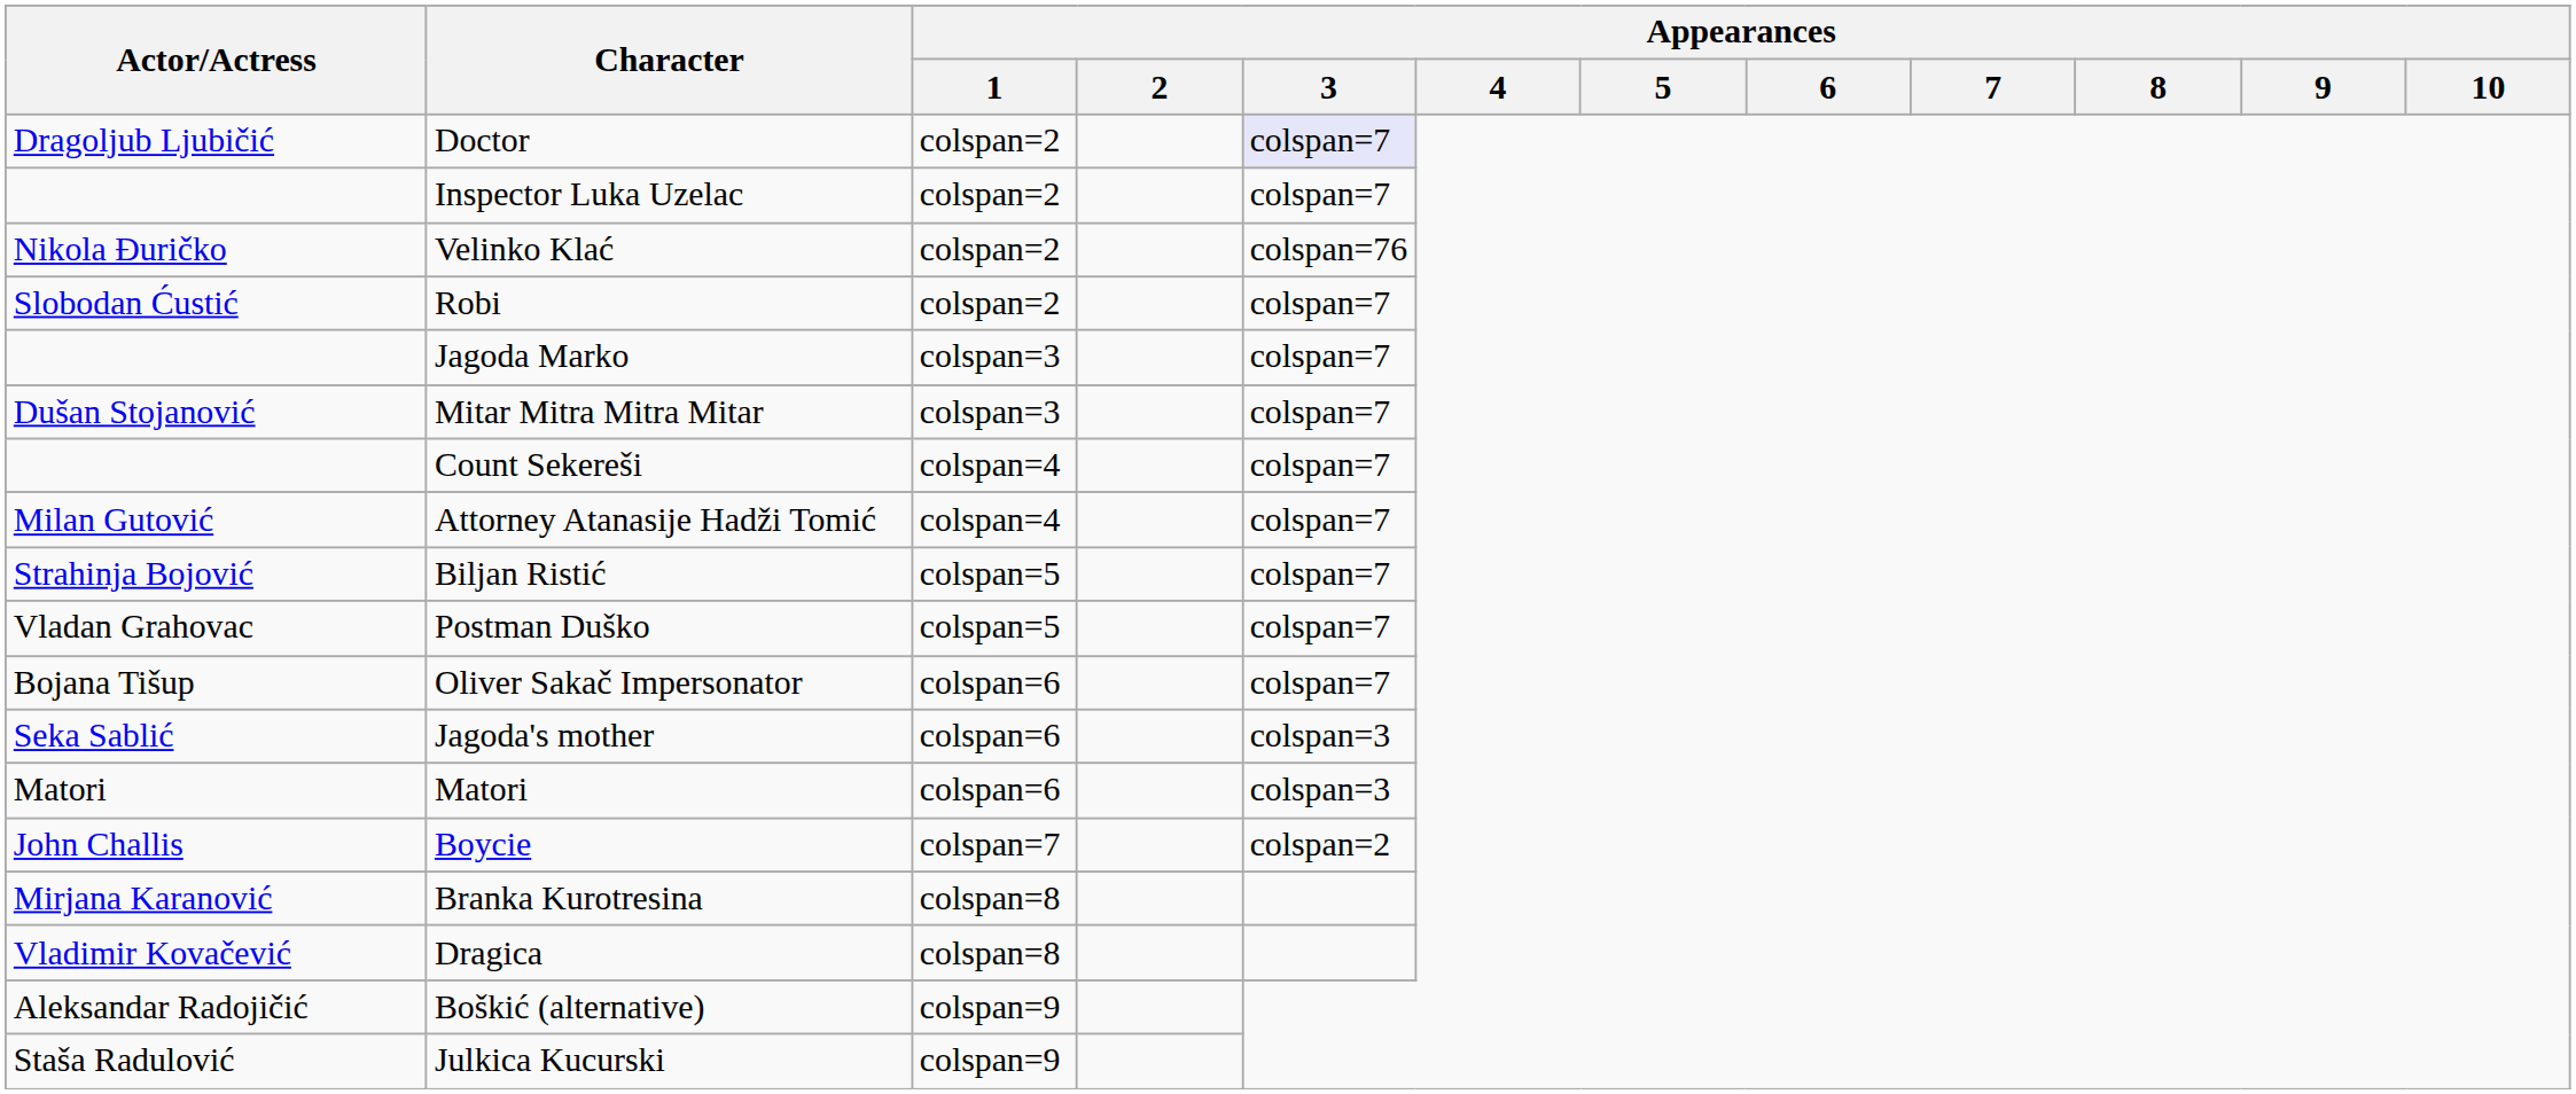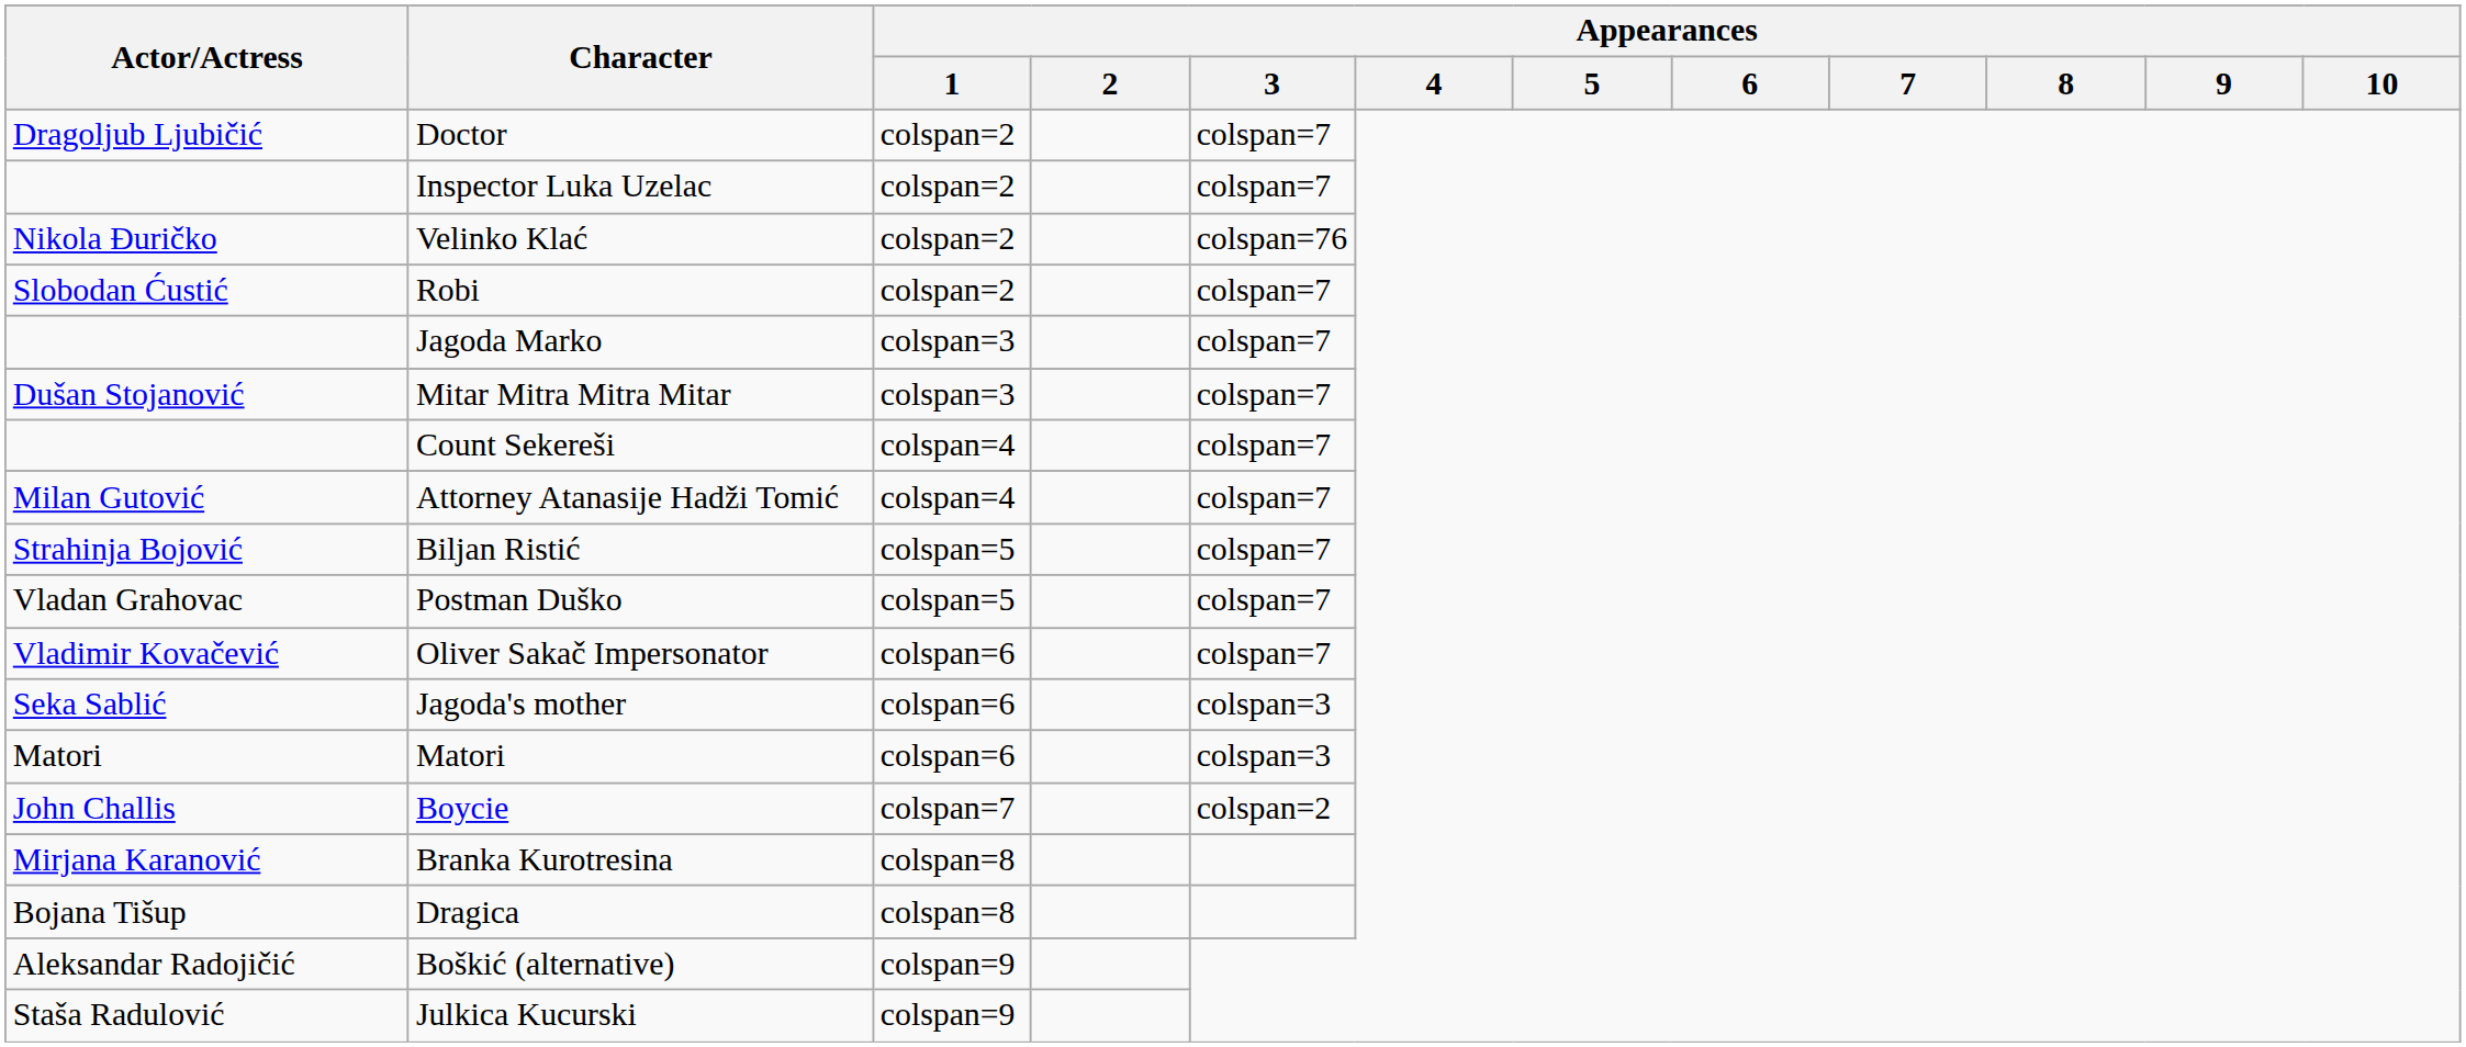Doctor | Appearances / 3: lavender background -> no background
Oliver Sakač Impersonator | Actor/Actress: Bojana Tišup -> Vladimir Kovačević
Dragica | Actor/Actress: Vladimir Kovačević -> Bojana Tišup
